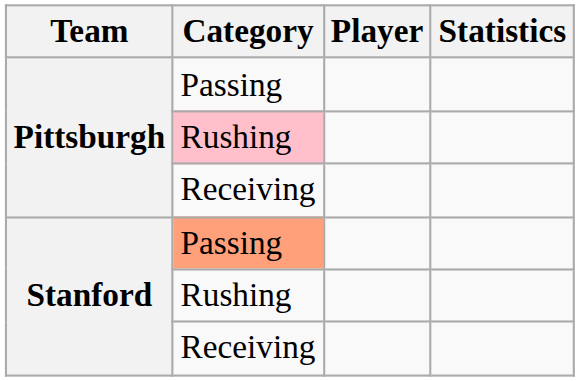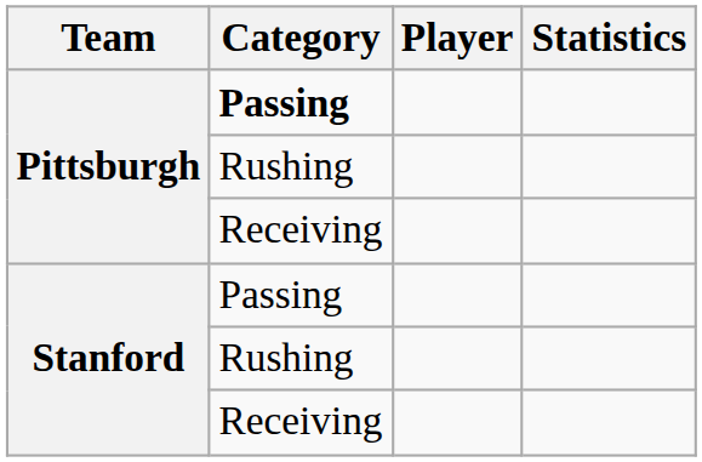Pittsburgh / Passing | Category: normal -> bold
Pittsburgh / Rushing | Category: pink background -> no background
Stanford / Passing | Category: lightsalmon background -> no background
